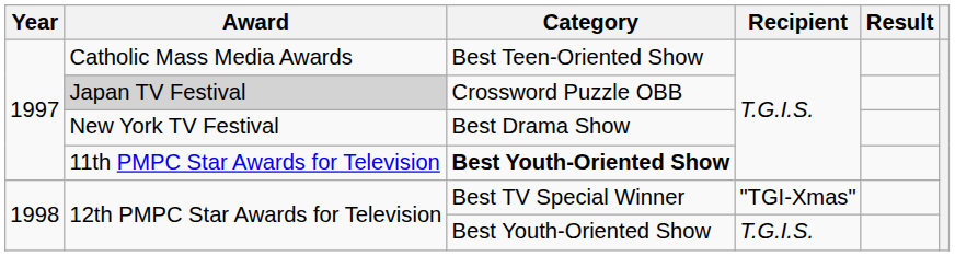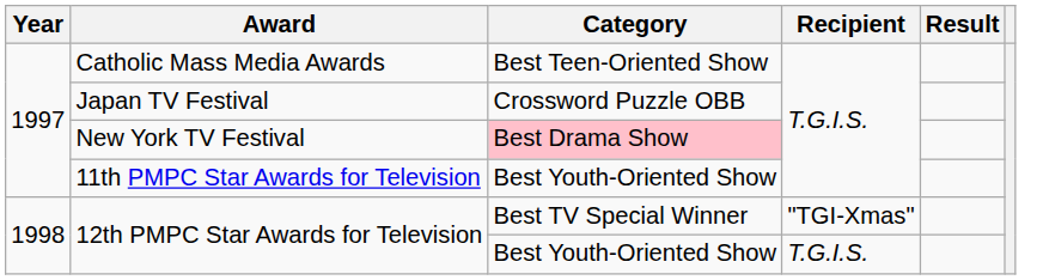Japan TV Festival | Award: lightgrey background -> no background
New York TV Festival | Category: no background -> pink background
11th PMPC Star Awards for Television | Category: bold -> normal
